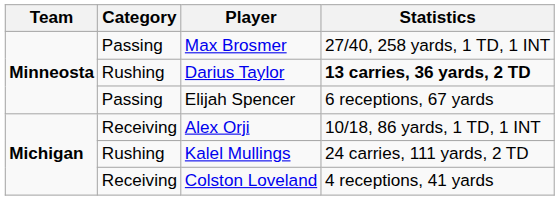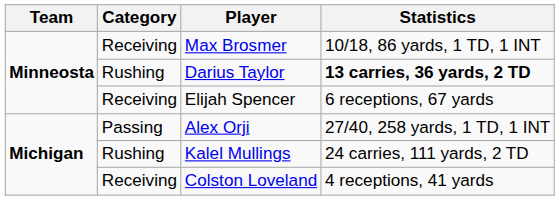Max Brosmer | Category: Passing -> Receiving
Max Brosmer | Statistics: 27/40, 258 yards, 1 TD, 1 INT -> 10/18, 86 yards, 1 TD, 1 INT
Elijah Spencer | Category: Passing -> Receiving
Alex Orji | Category: Receiving -> Passing
Alex Orji | Statistics: 10/18, 86 yards, 1 TD, 1 INT -> 27/40, 258 yards, 1 TD, 1 INT
